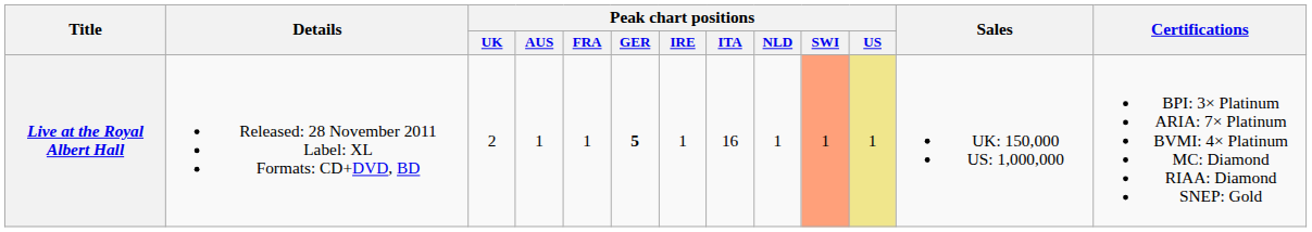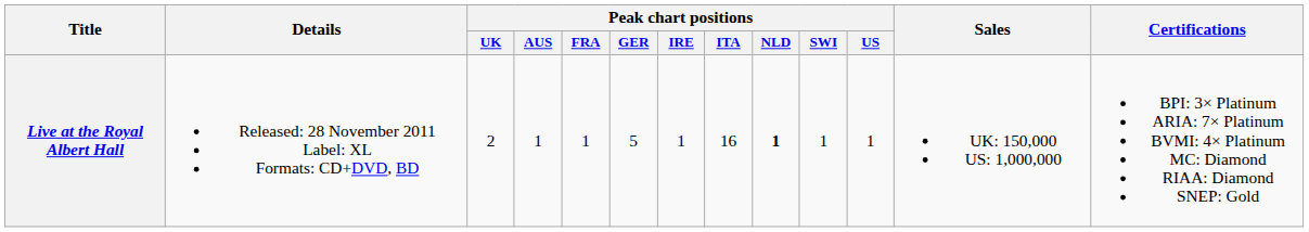Live at the Royal Albert Hall | Peak chart positions / GER: bold -> normal
Live at the Royal Albert Hall | Peak chart positions / NLD: normal -> bold
Live at the Royal Albert Hall | Peak chart positions / SWI: lightsalmon background -> no background
Live at the Royal Albert Hall | Peak chart positions / US: khaki background -> no background
